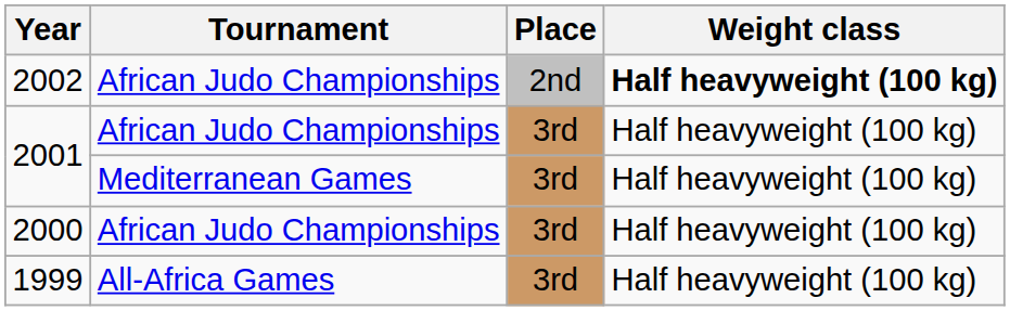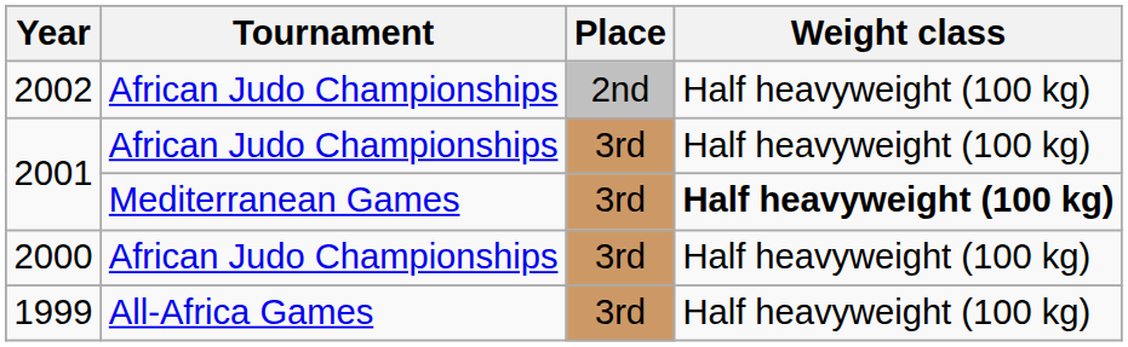2002 | Weight class: bold -> normal
2001 / Mediterranean Games | Weight class: normal -> bold
